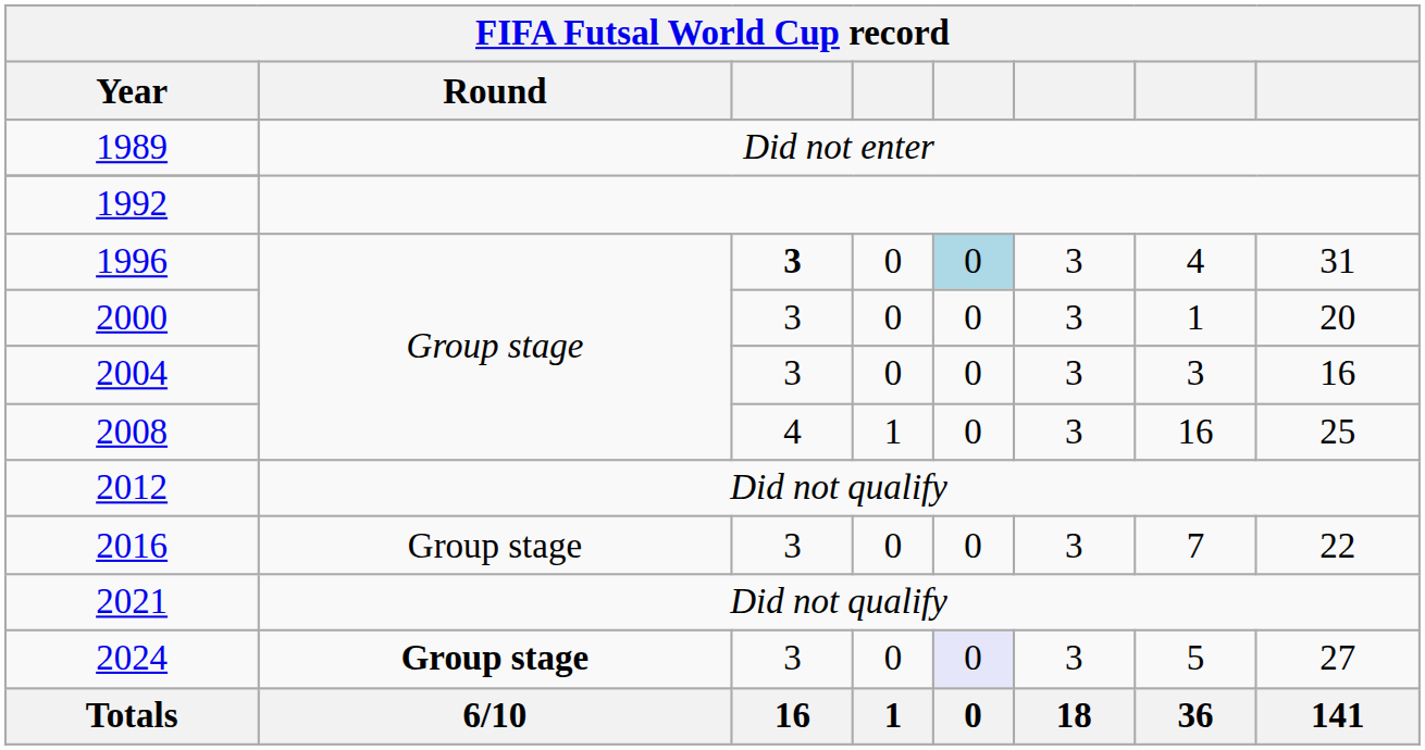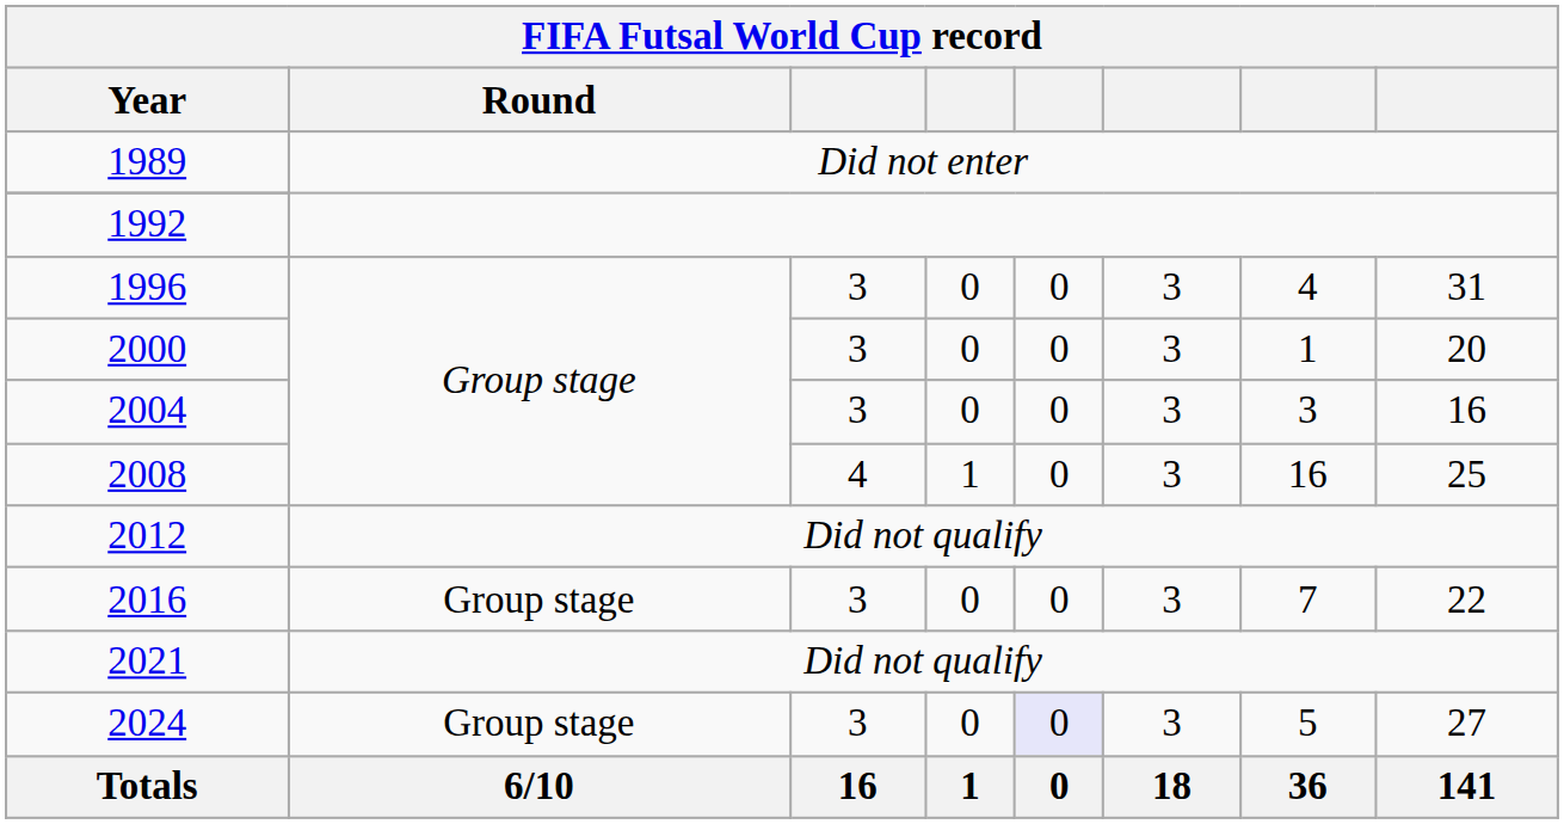1996 | column 3: bold -> normal
1996 | column 5: lightblue background -> no background
2024 | FIFA Futsal World Cup record / Round: bold -> normal
